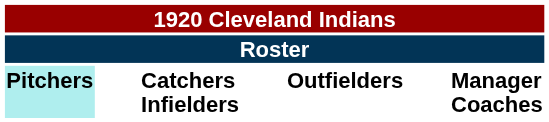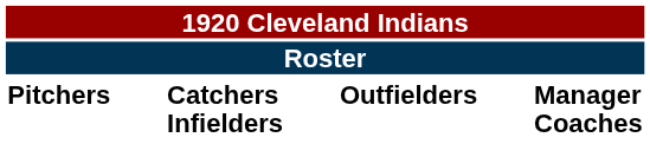Pitchers | column 1: paleturquoise background -> no background
